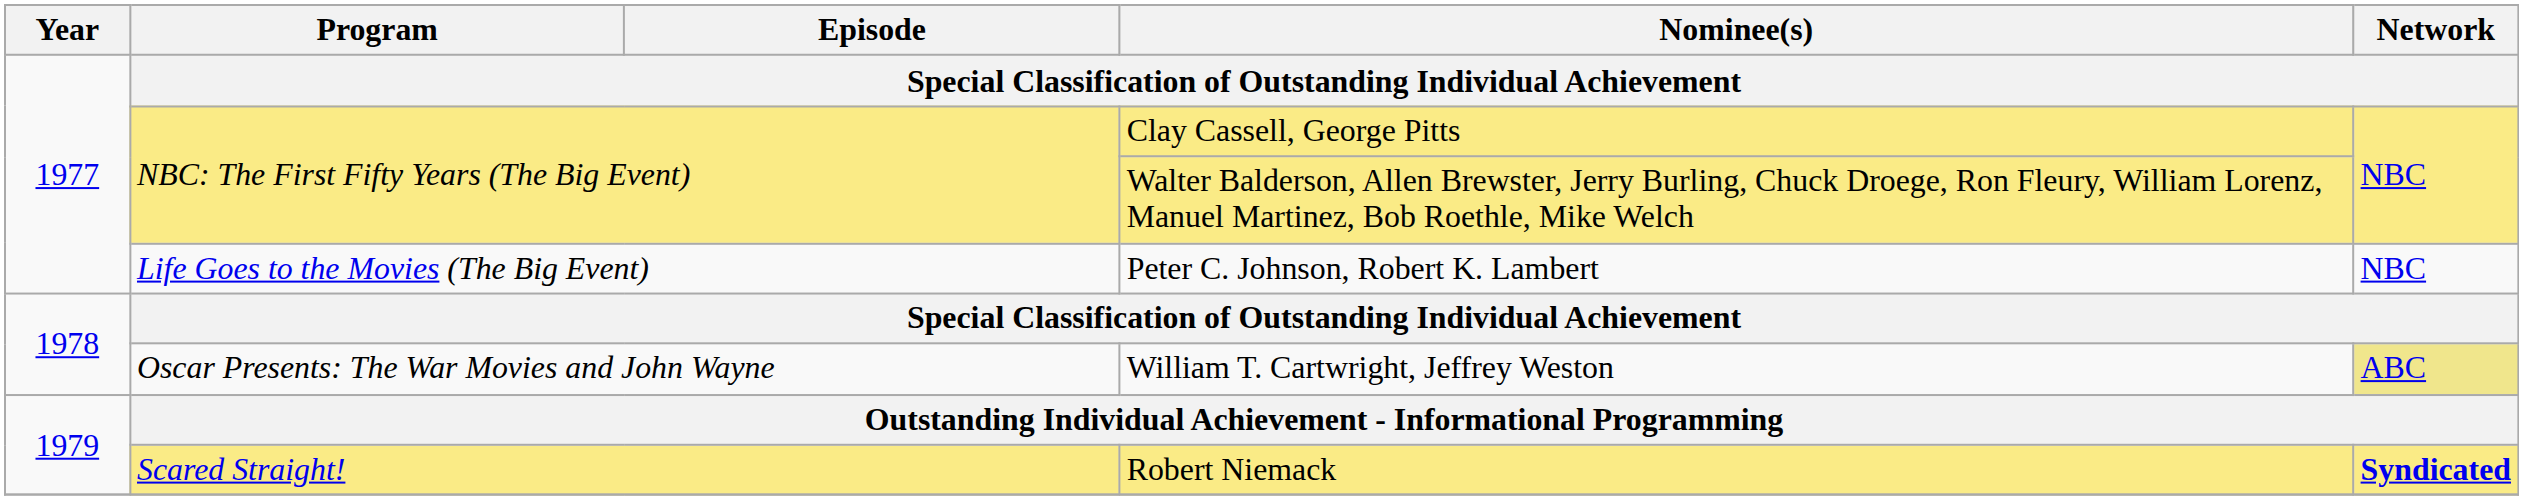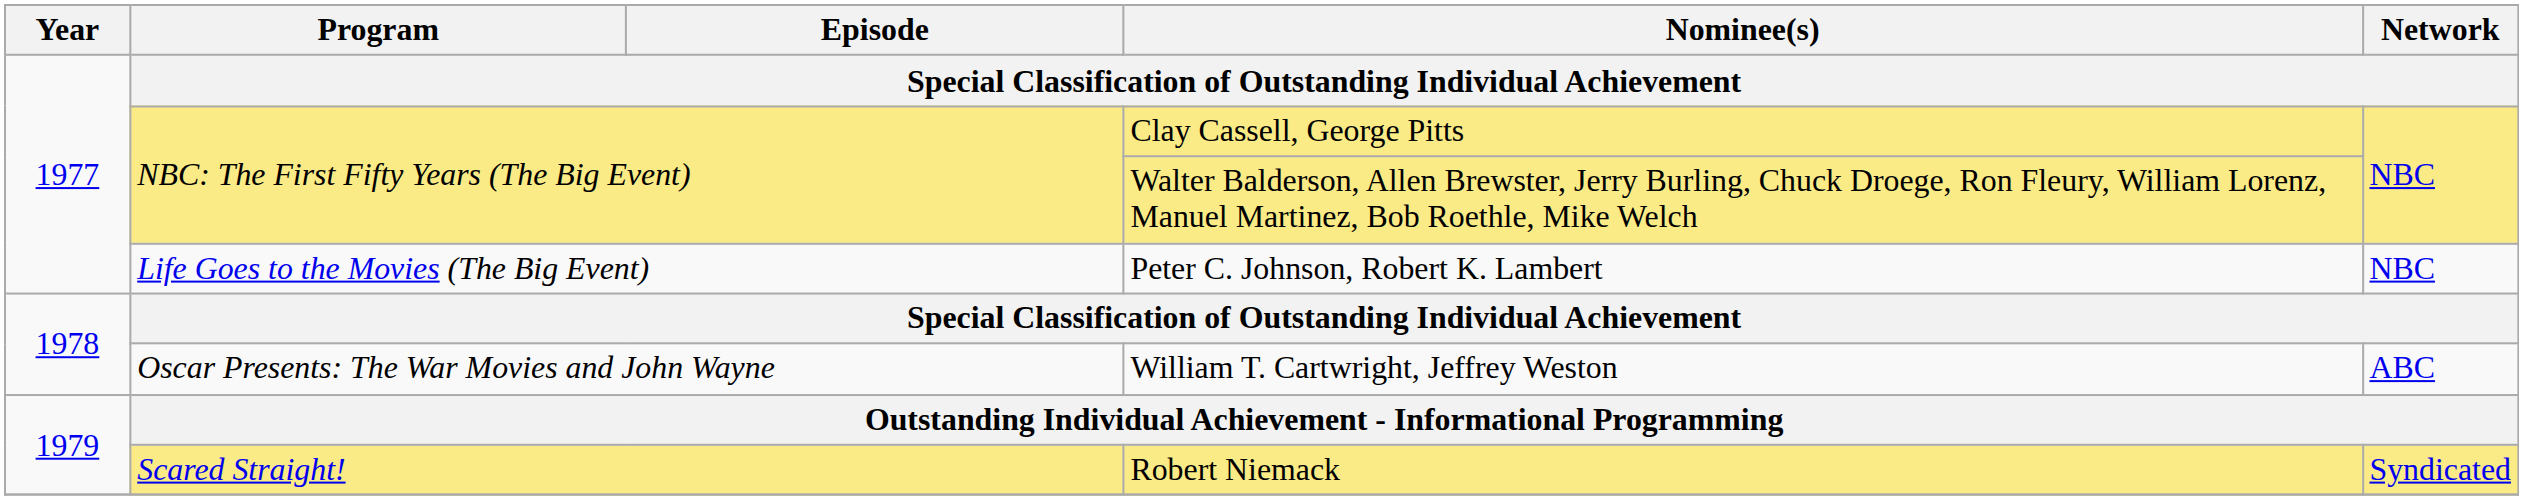William T. Cartwright, Jeffrey Weston | Network: khaki background -> no background
Robert Niemack | Network: bold -> normal
